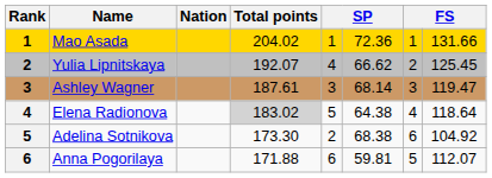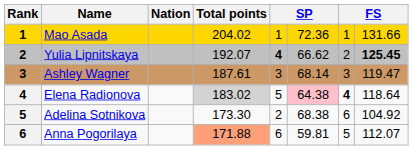Yulia Lipnitskaya | column 5: normal -> bold
Yulia Lipnitskaya | column 8: normal -> bold
Elena Radionova | column 6: no background -> pink background
Elena Radionova | column 7: normal -> bold
Anna Pogorilaya | Total points: no background -> lightsalmon background
